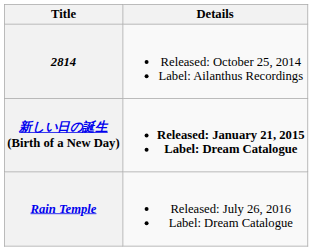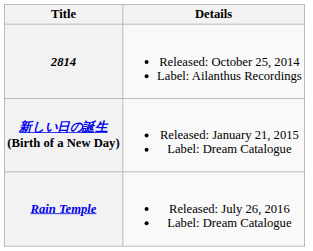新しい日の誕生 (Birth of a New Day) | Details: bold -> normal
